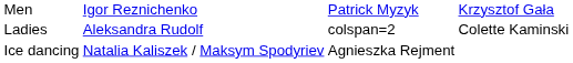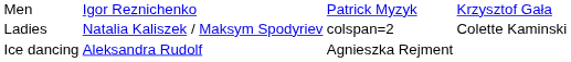Ladies | column 2: Aleksandra Rudolf -> Natalia Kaliszek / Maksym Spodyriev
Ice dancing | column 2: Natalia Kaliszek / Maksym Spodyriev -> Aleksandra Rudolf
